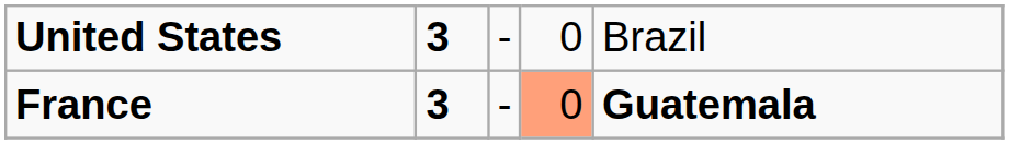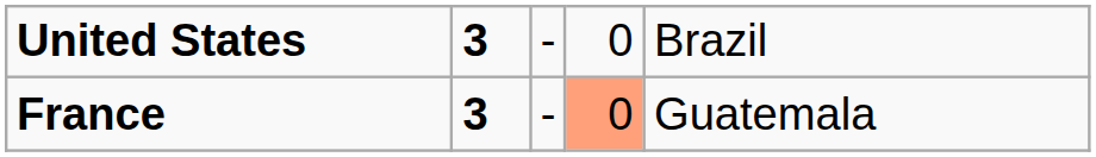France | column 5: bold -> normal
